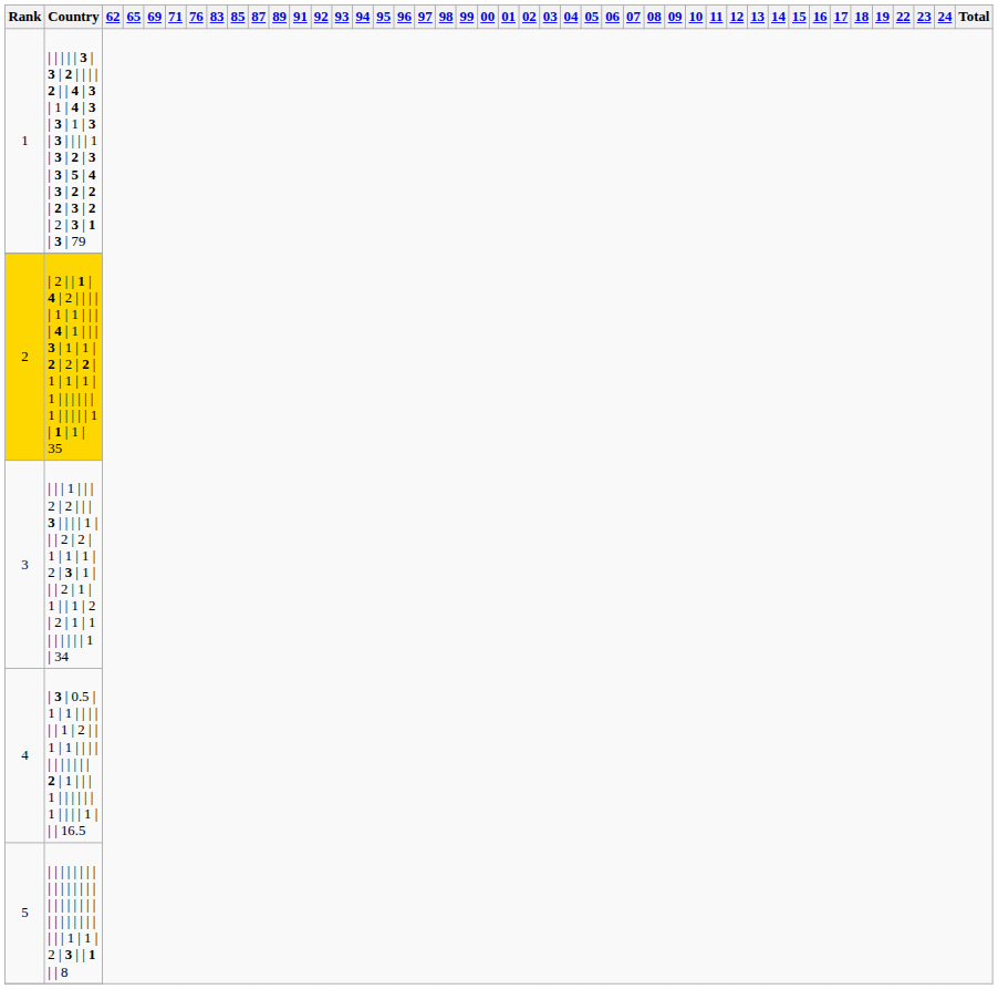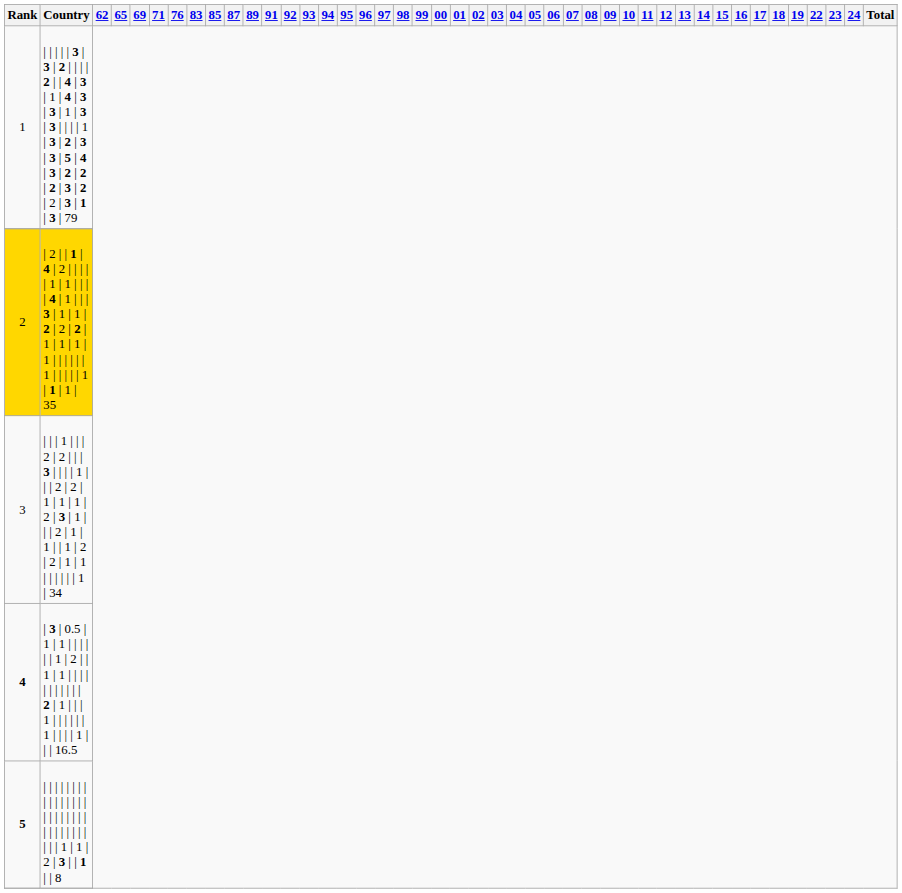4 | Rank: normal -> bold
5 | Rank: normal -> bold
